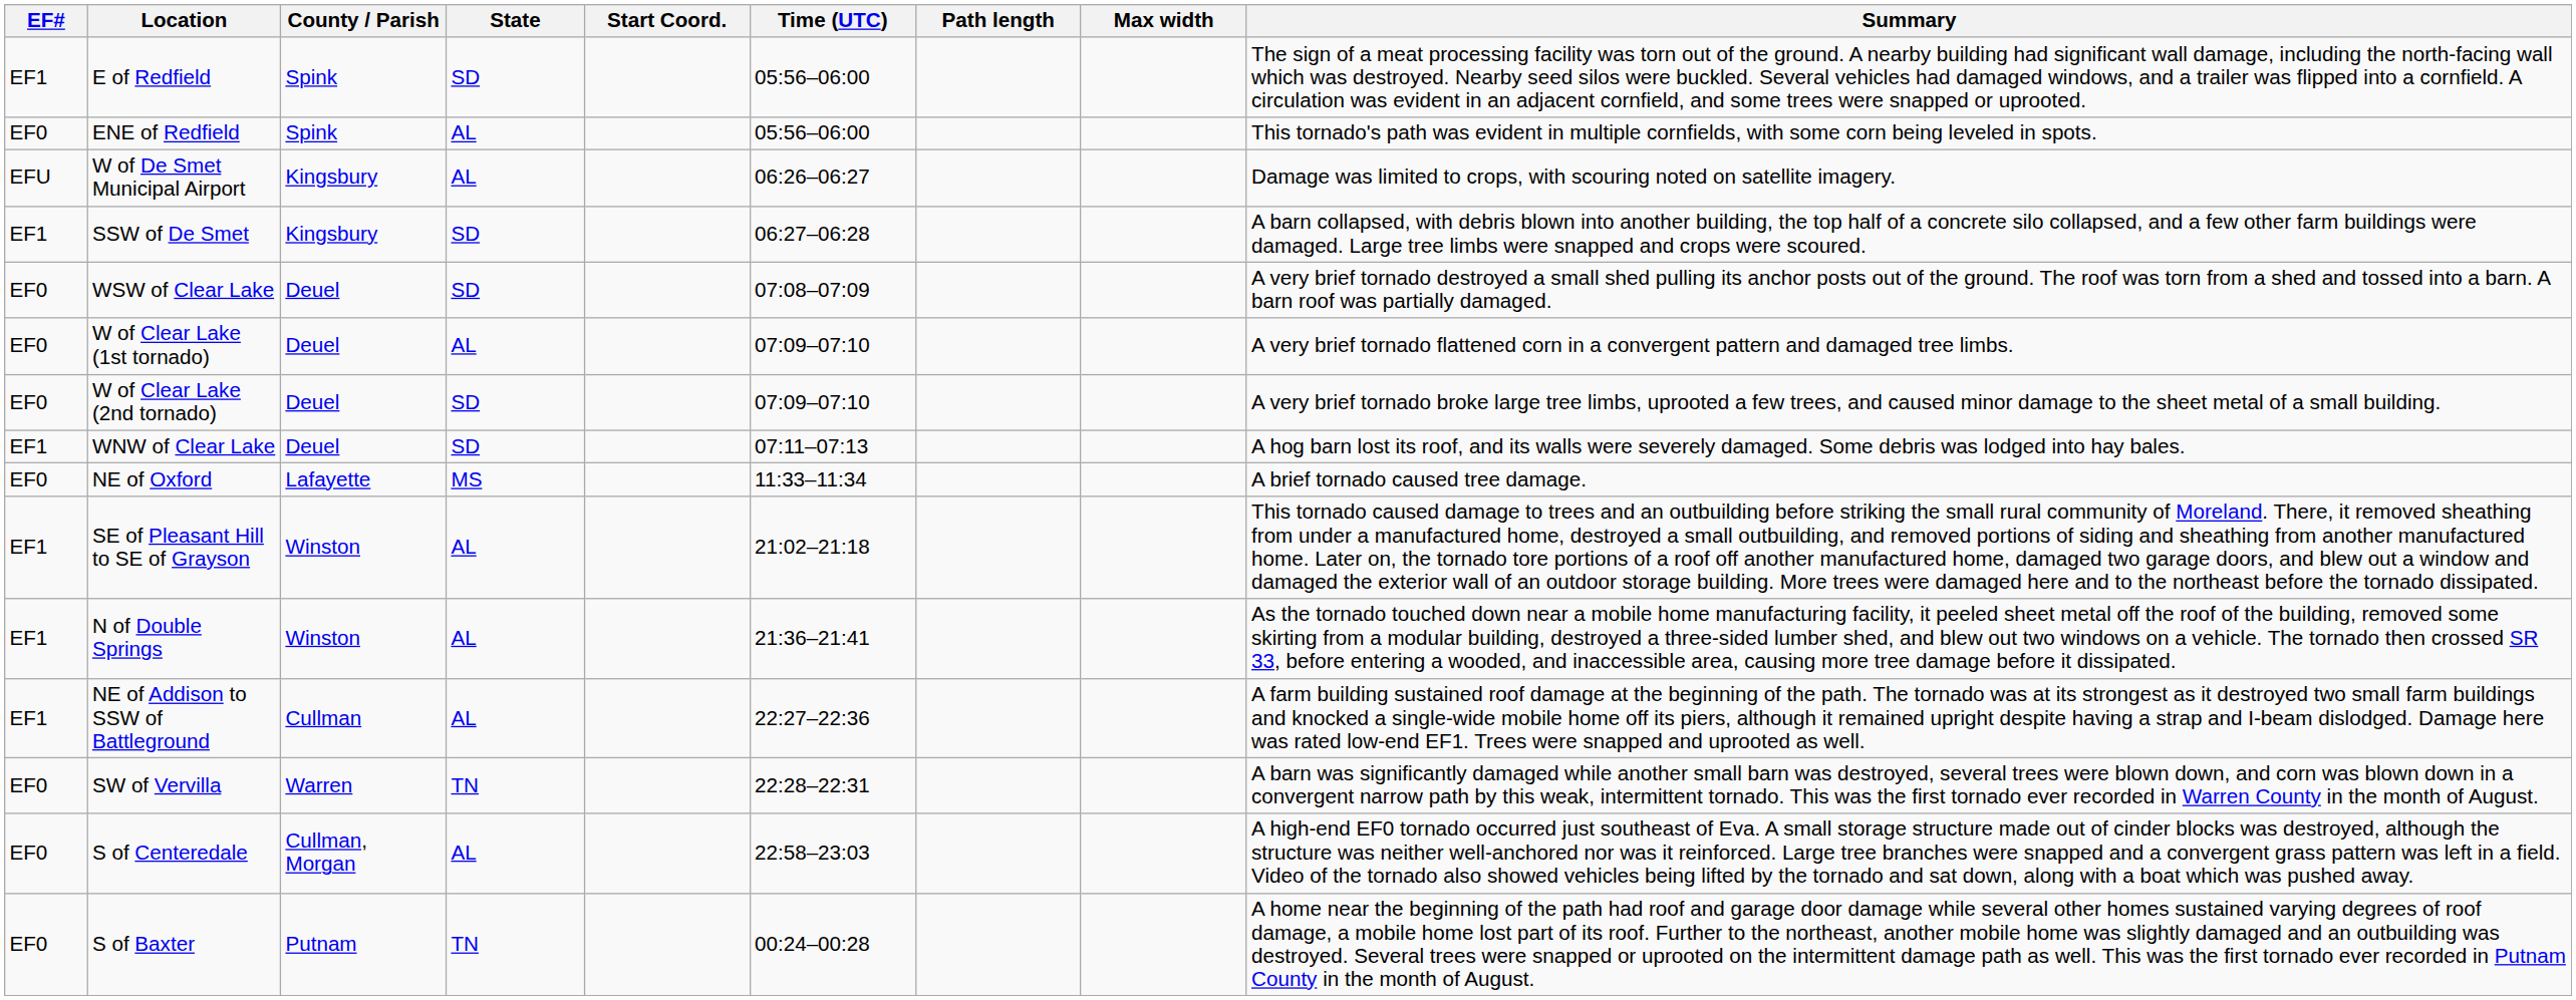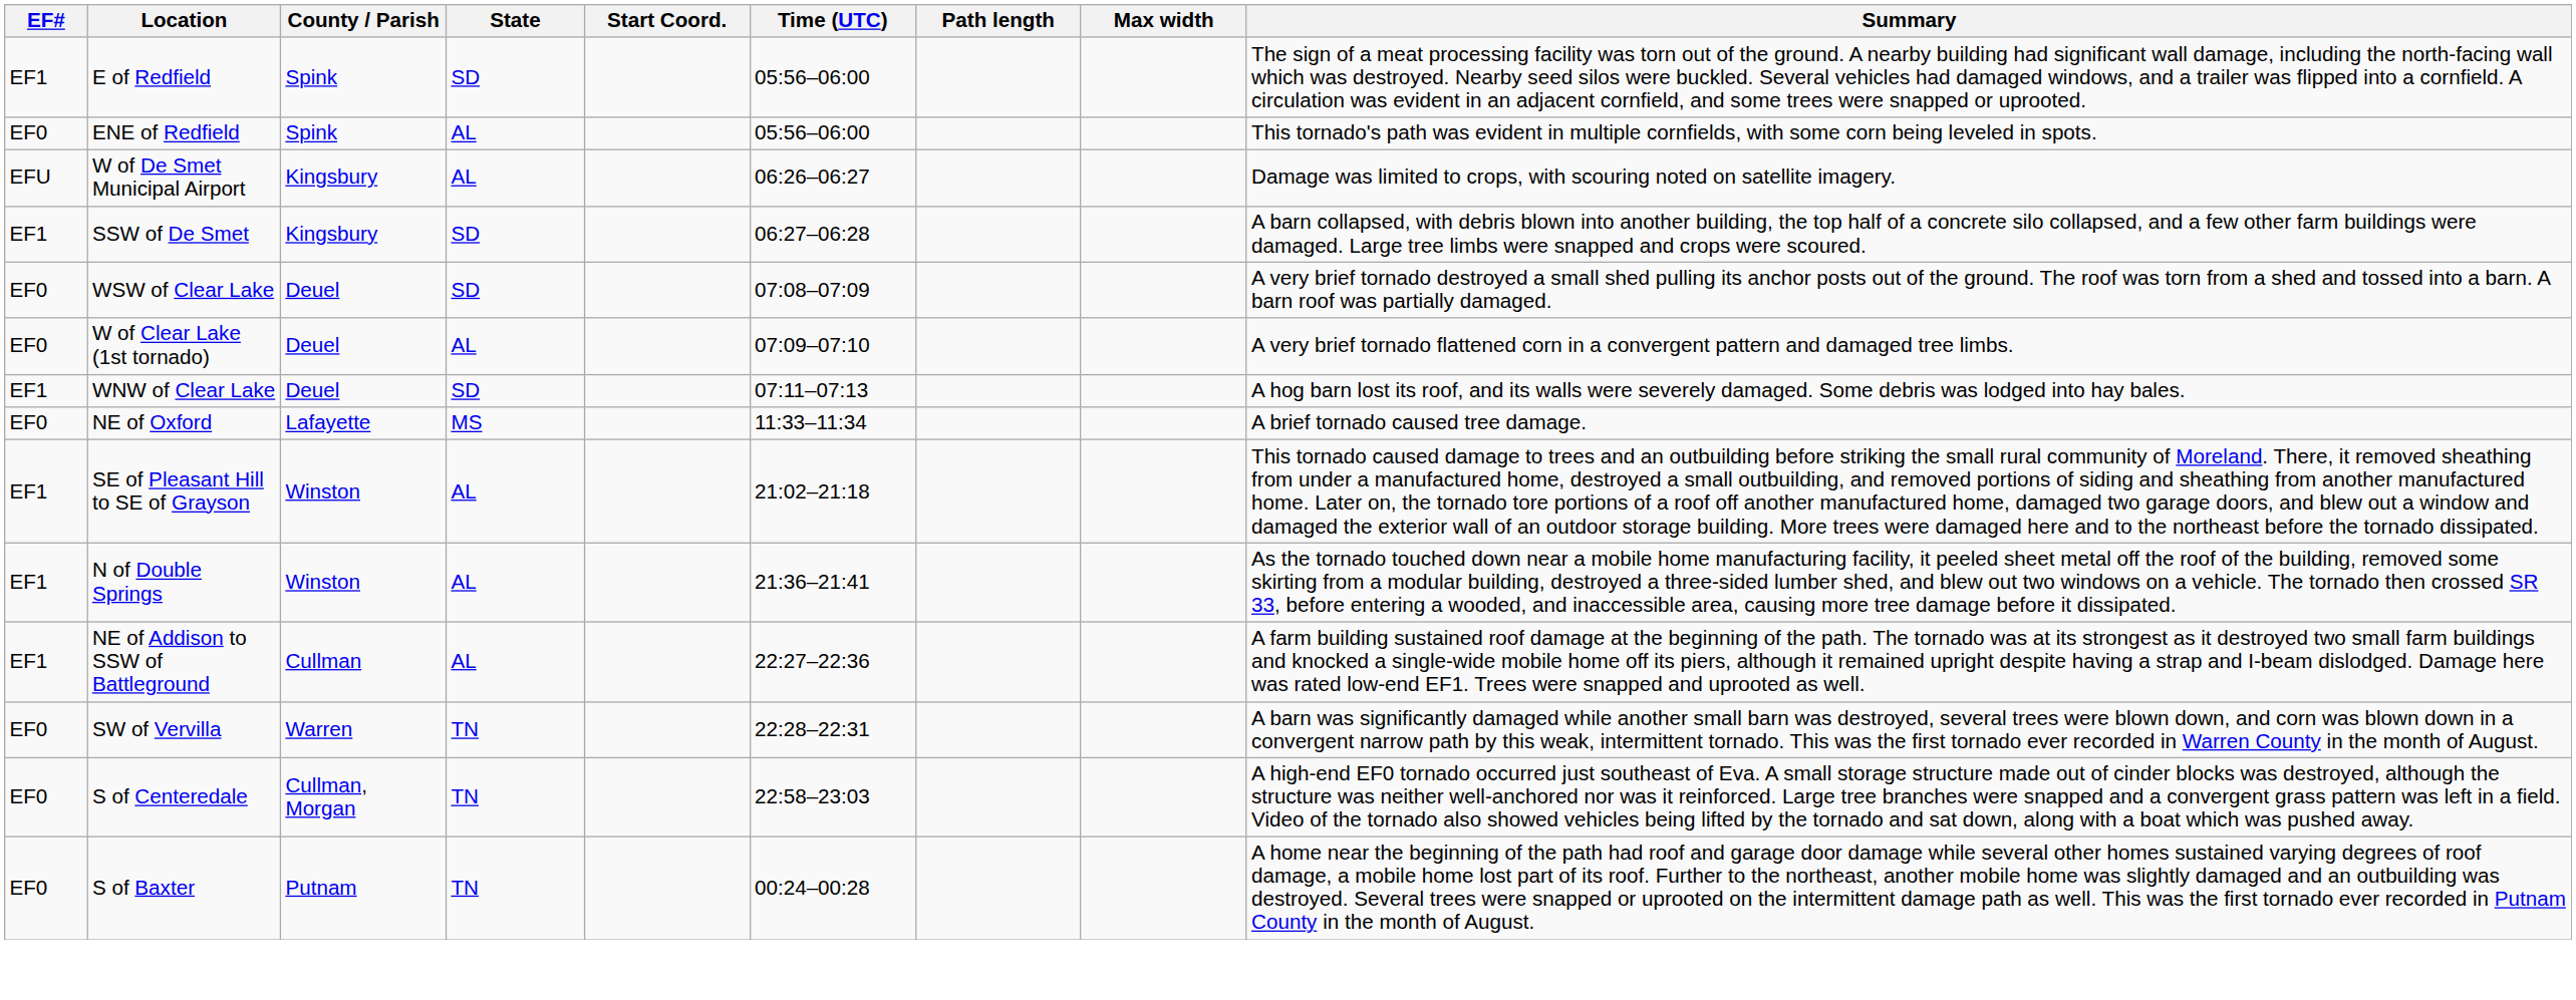- row: EF0 | W of Clear Lake (2nd tornado) | Deuel | SD | 07:09–07:10 | A very brief tornado broke large tree limbs, uprooted a few trees, and caused minor damage to the sheet metal of a small building.
S of Centeredale | State: AL -> TN
